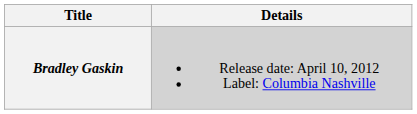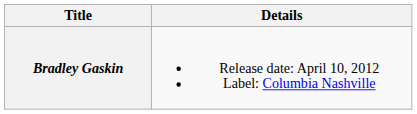Bradley Gaskin | Details: lightgrey background -> no background
